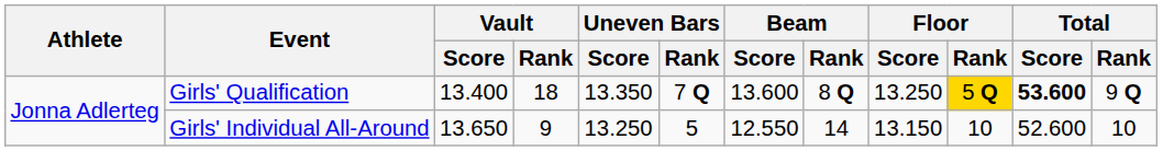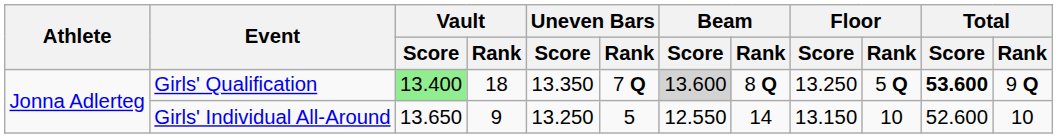Girls' Qualification | Vault / Score: no background -> lightgreen background
Girls' Qualification | Beam / Score: no background -> lightgrey background
Girls' Qualification | Floor / Rank: gold background -> no background
